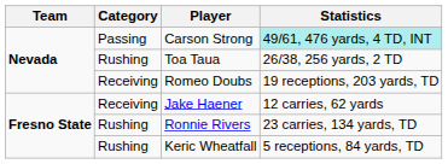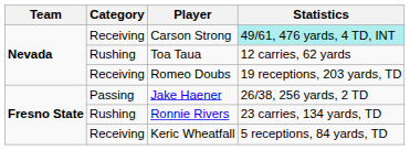Carson Strong | Category: Passing -> Receiving
Toa Taua | Statistics: 26/38, 256 yards, 2 TD -> 12 carries, 62 yards
Jake Haener | Category: Receiving -> Passing
Jake Haener | Statistics: 12 carries, 62 yards -> 26/38, 256 yards, 2 TD
Keric Wheatfall | Category: Rushing -> Receiving
